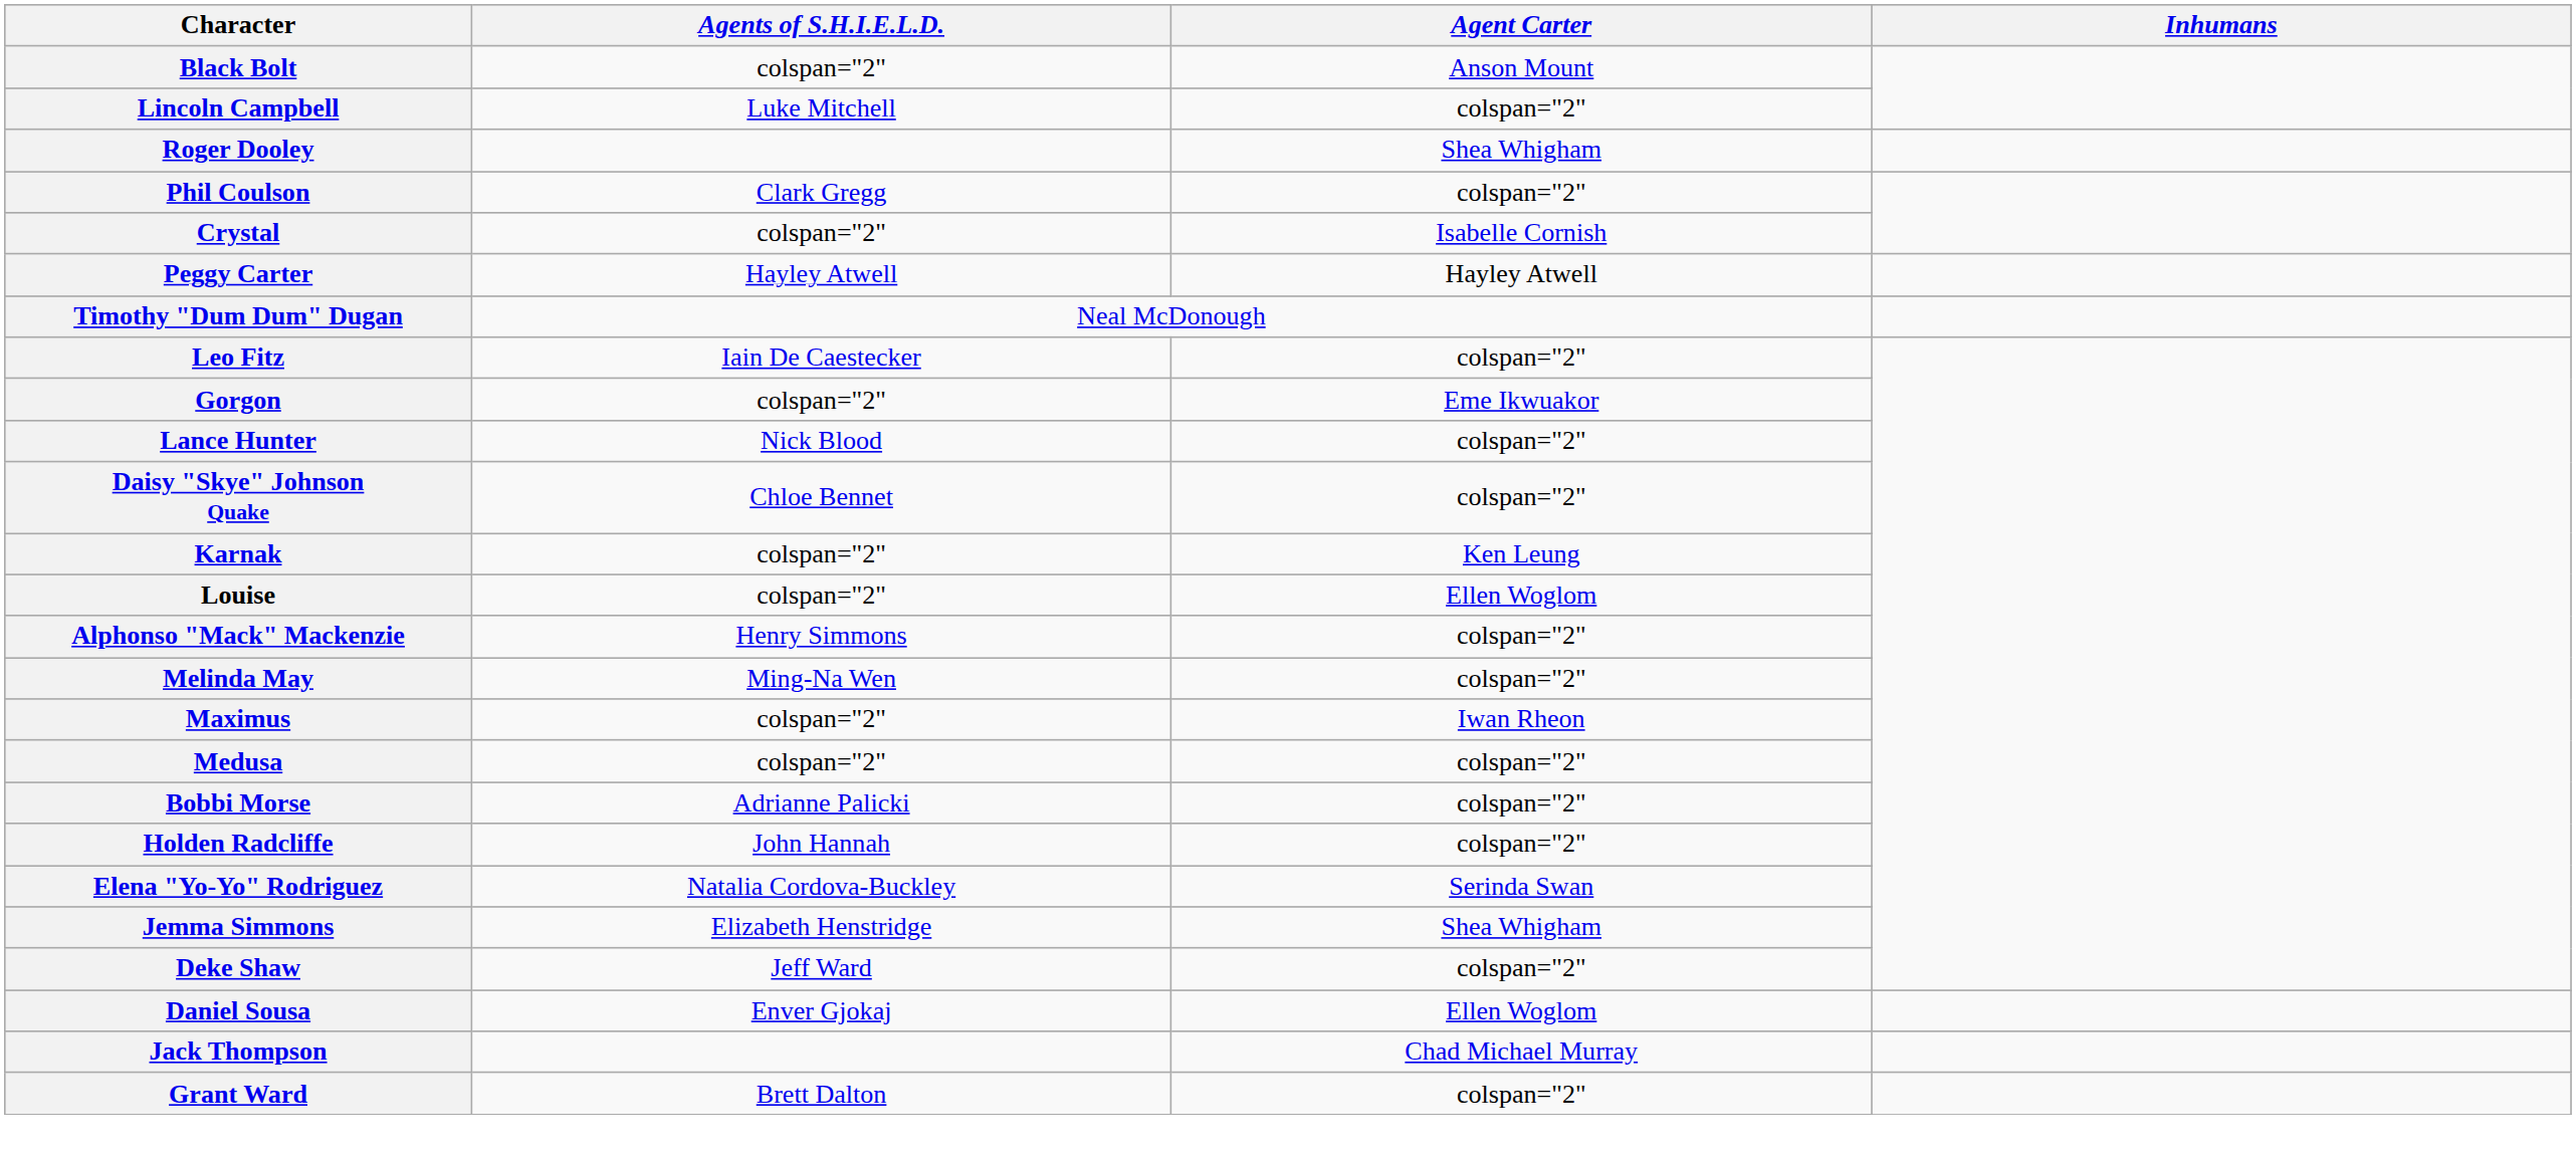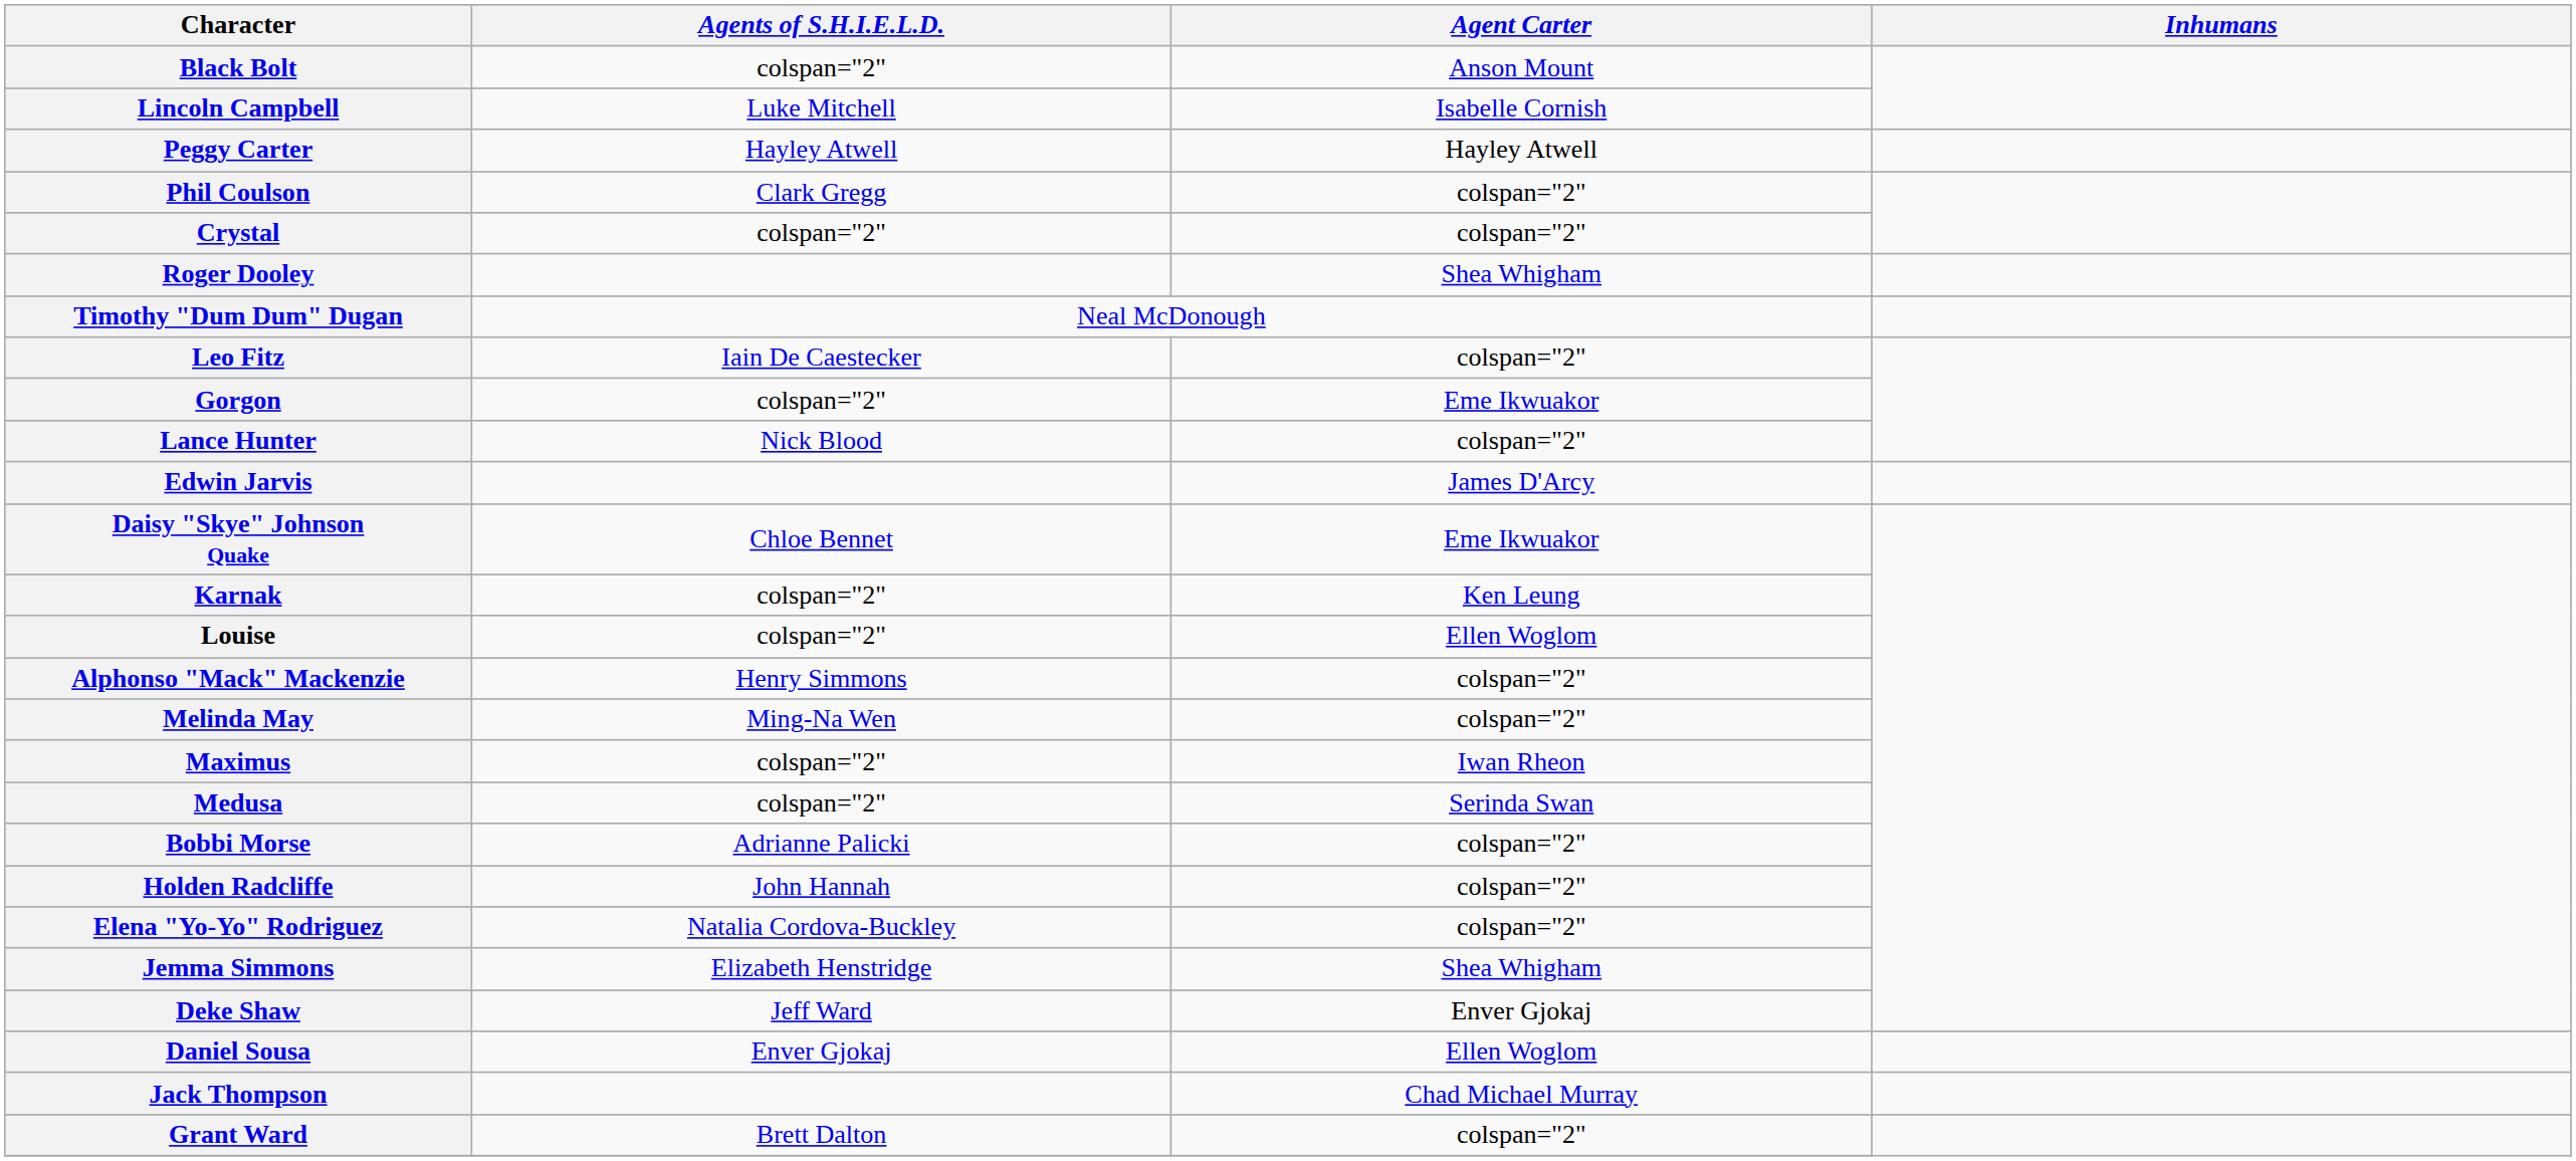Lincoln Campbell | Agent Carter: colspan="2" -> Isabelle Cornish
rows swapped: Peggy Carter <-> Roger Dooley
Crystal | Agent Carter: Isabelle Cornish -> colspan="2"
+ row: Edwin Jarvis | James D'Arcy
Daisy "Skye" Johnson Quake | Agent Carter: colspan="2" -> Eme Ikwuakor
Medusa | Agent Carter: colspan="2" -> Serinda Swan
Elena "Yo-Yo" Rodriguez | Agent Carter: Serinda Swan -> colspan="2"
Deke Shaw | Agent Carter: colspan="2" -> Enver Gjokaj
